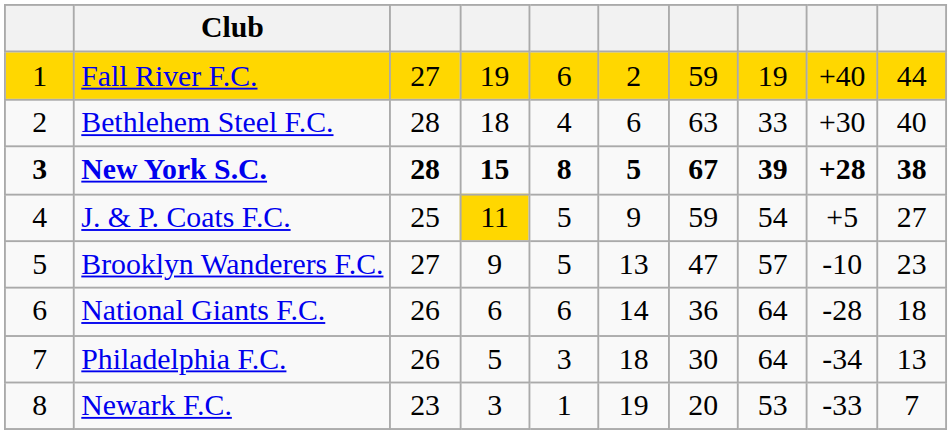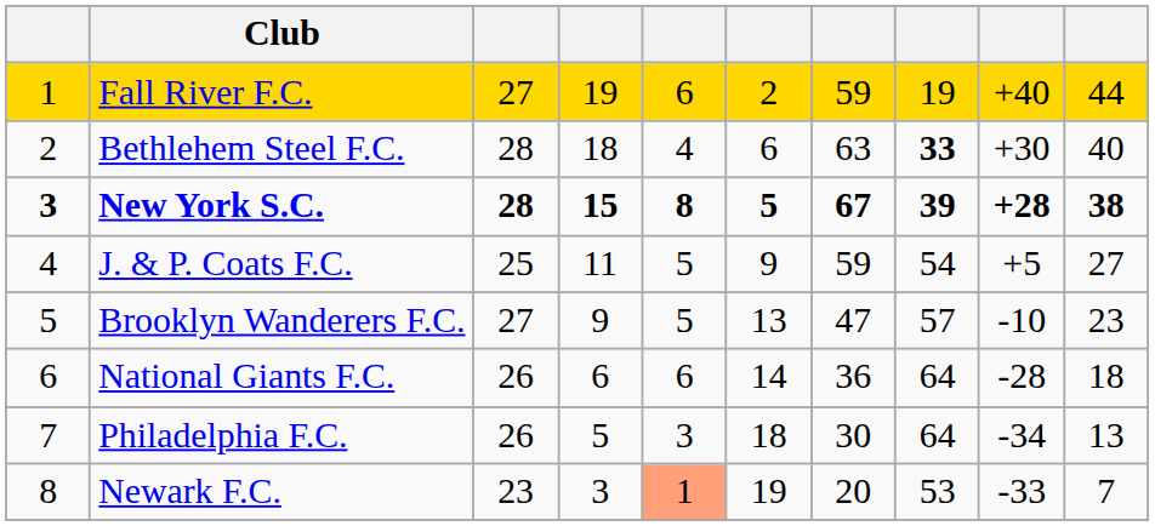Bethlehem Steel F.C. | column 8: normal -> bold
J. & P. Coats F.C. | column 4: gold background -> no background
Newark F.C. | column 5: no background -> lightsalmon background
